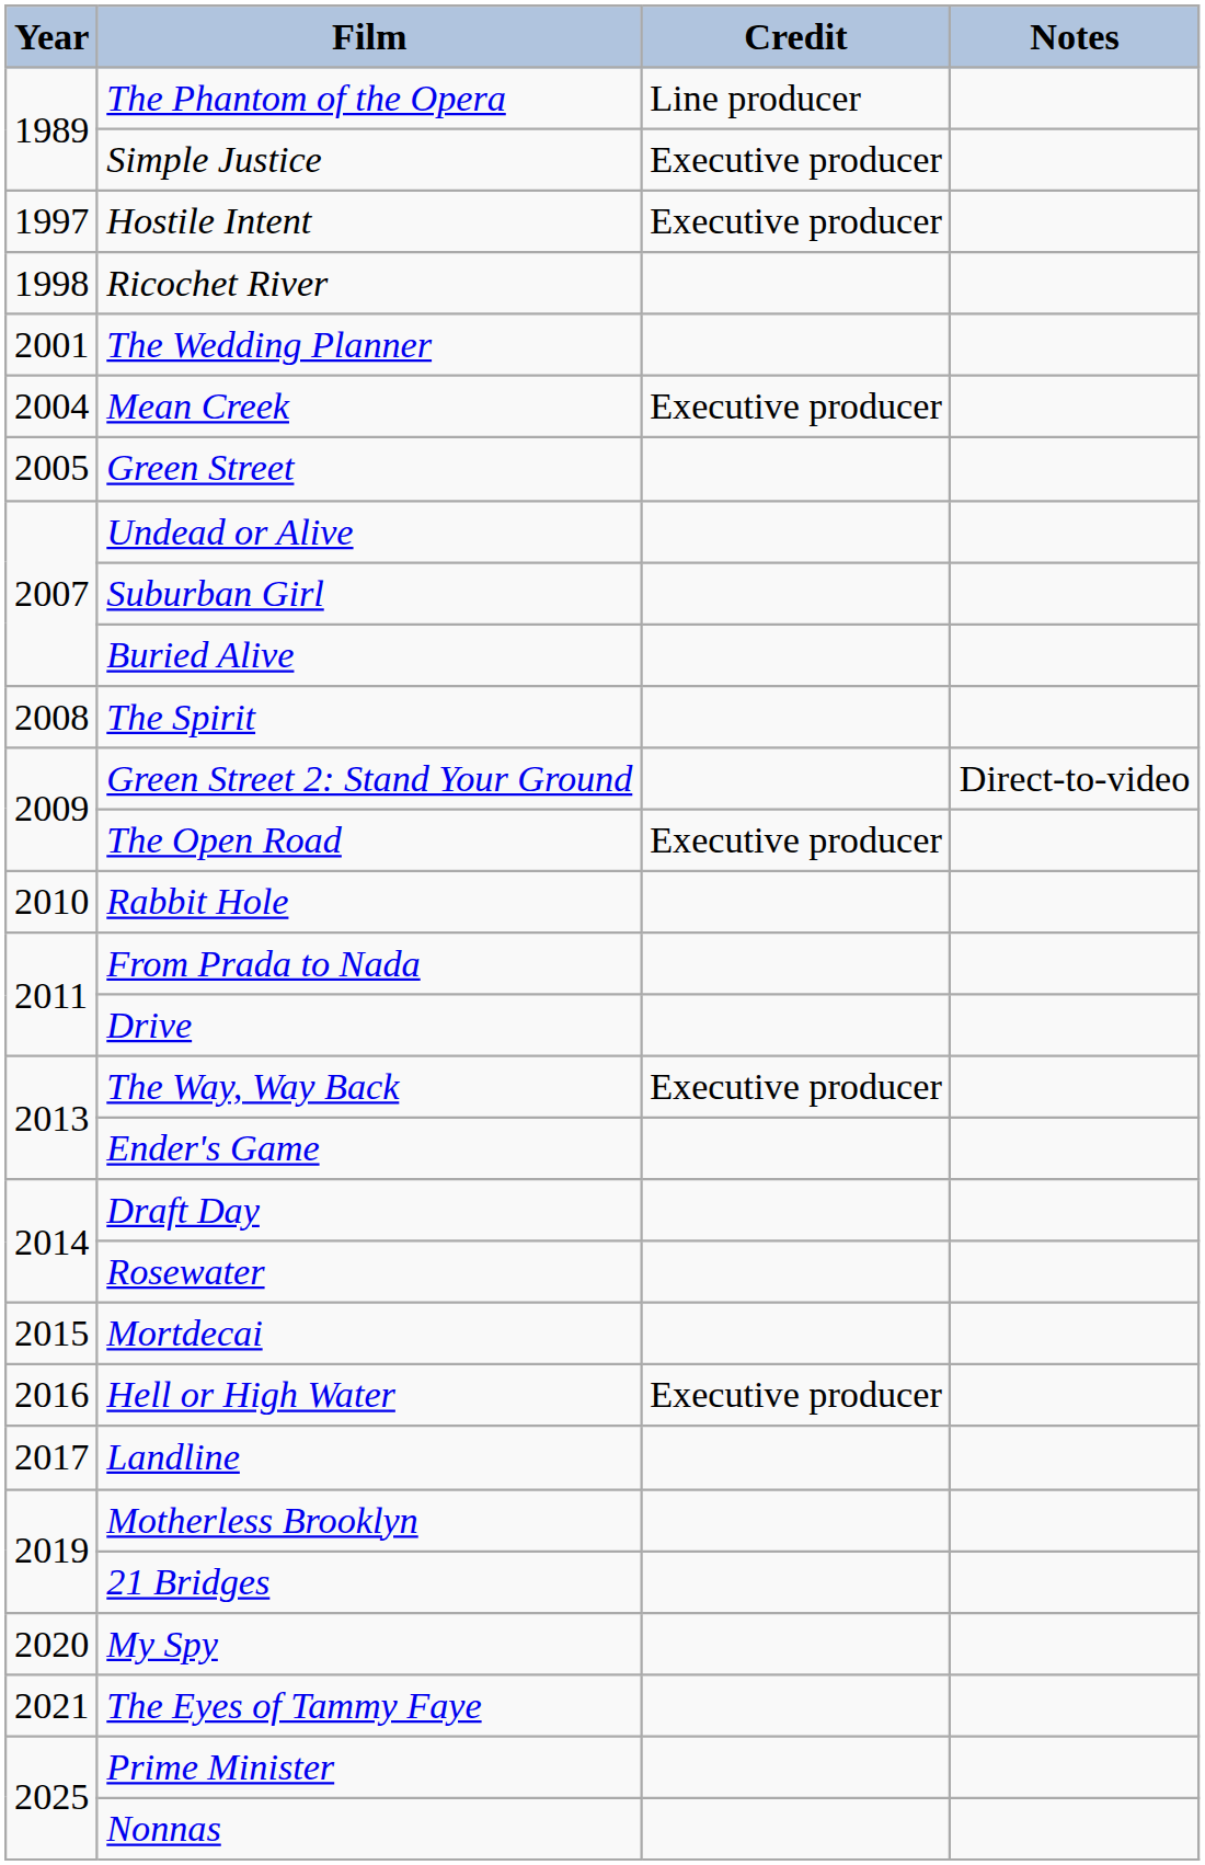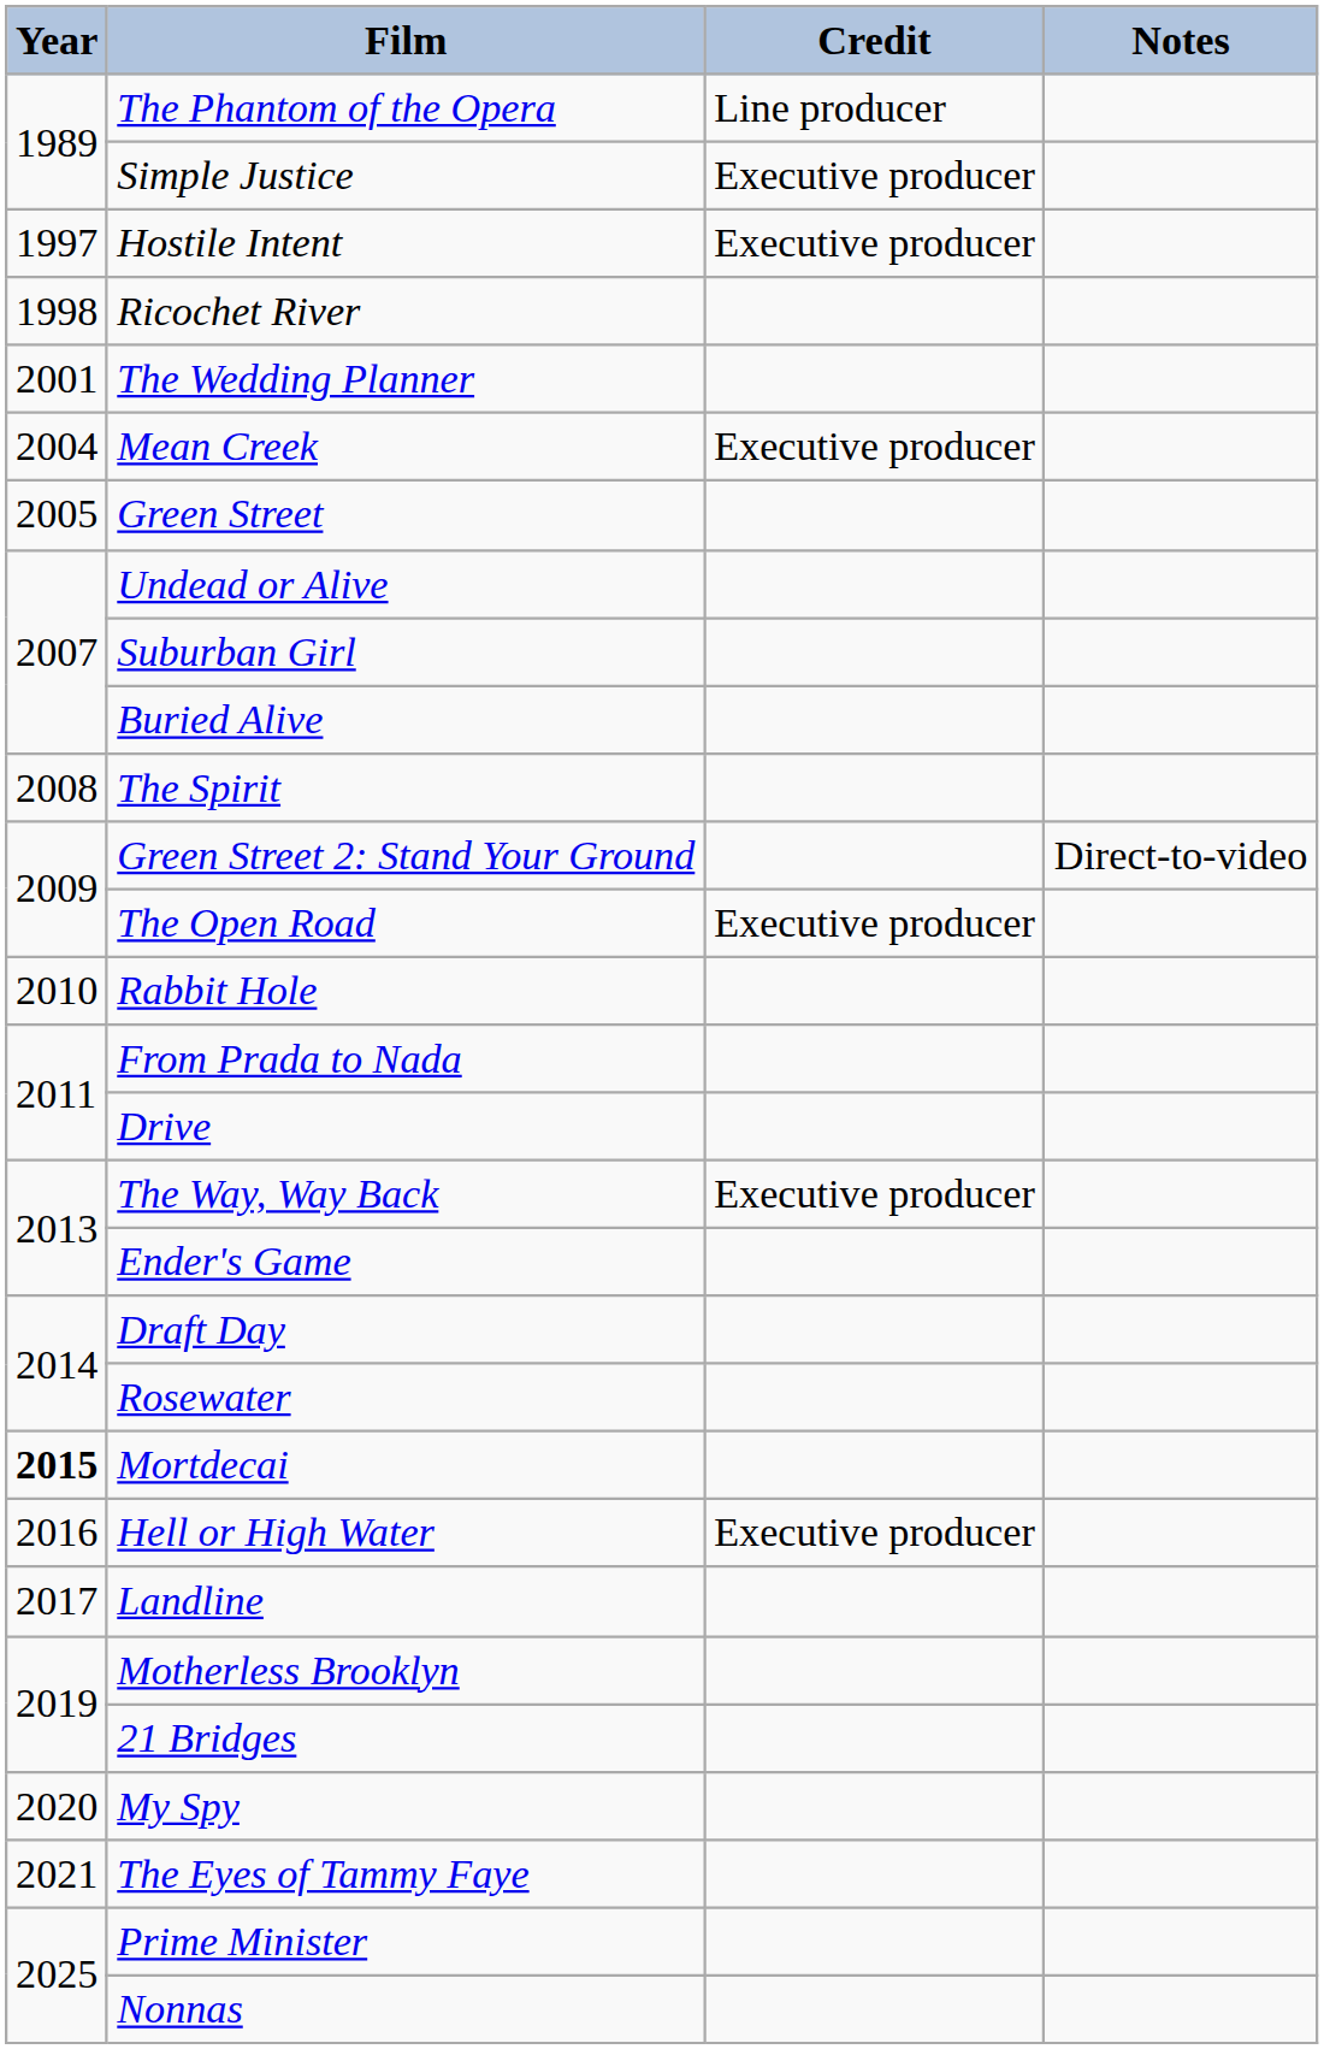Mortdecai | Year: normal -> bold
